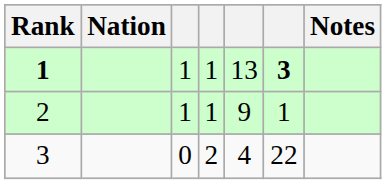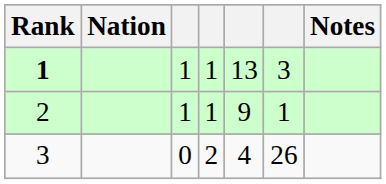row 2 | column 6: bold -> normal
row 4 | column 6: 22 -> 26
